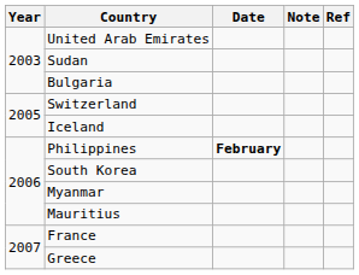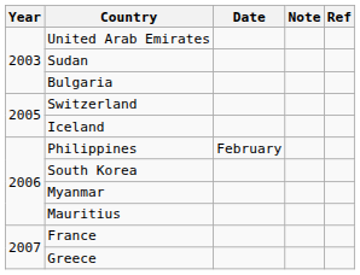Philippines | Date: bold -> normal
